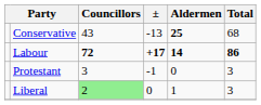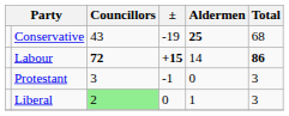Conservative | ±: -13 -> -19
Labour | ±: +17 -> +15
Labour | Aldermen: bold -> normal
